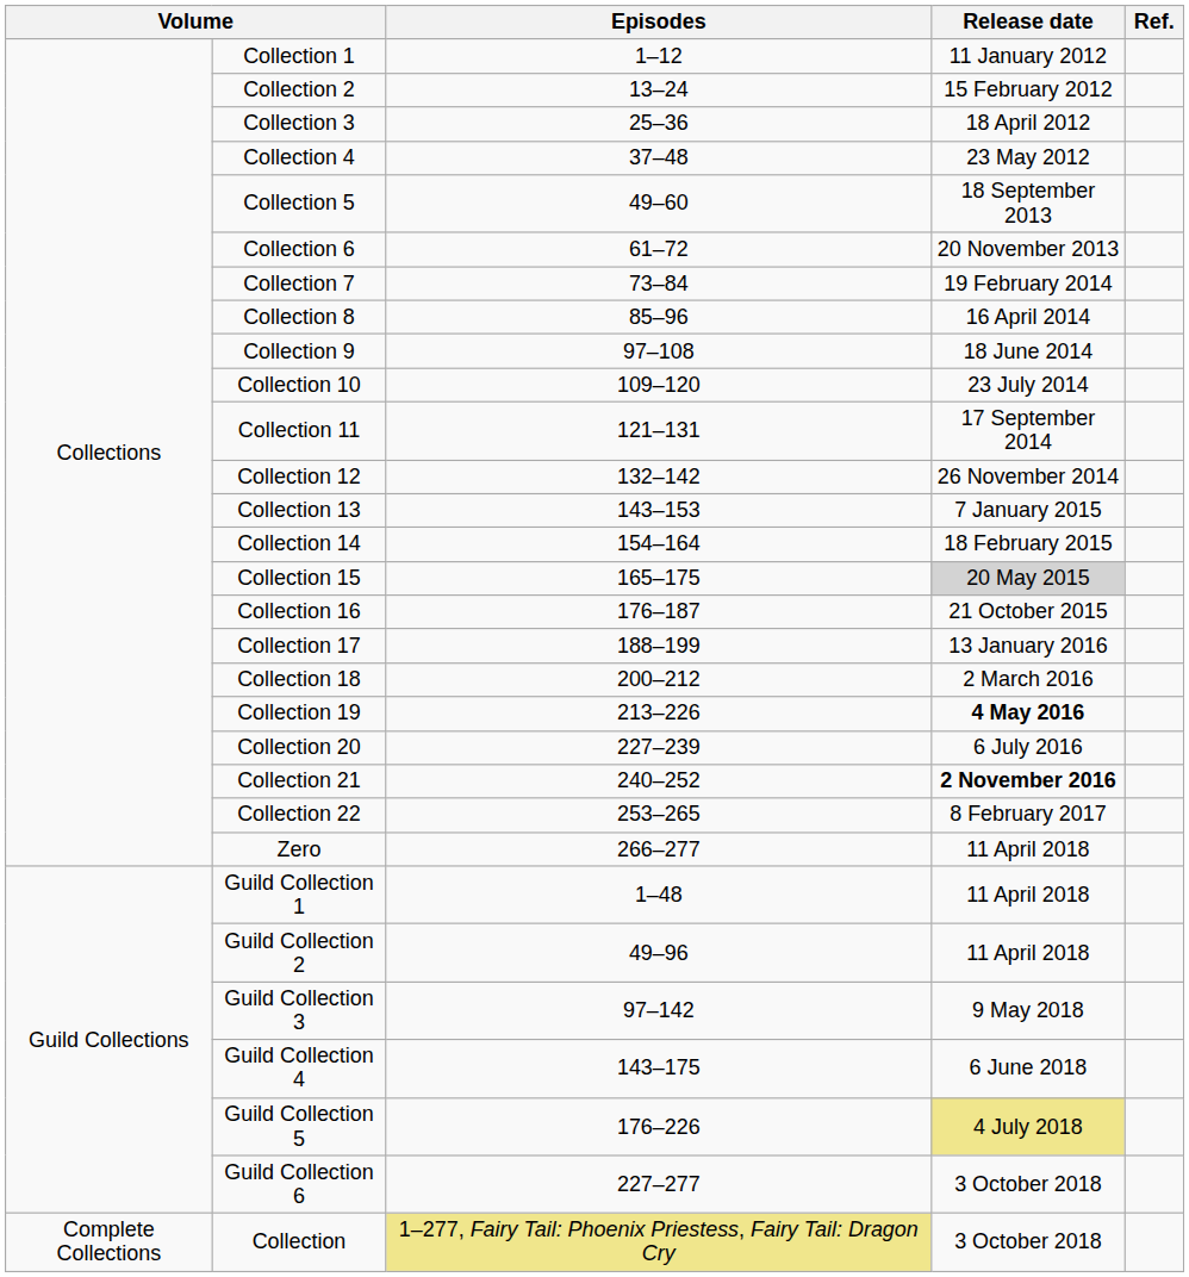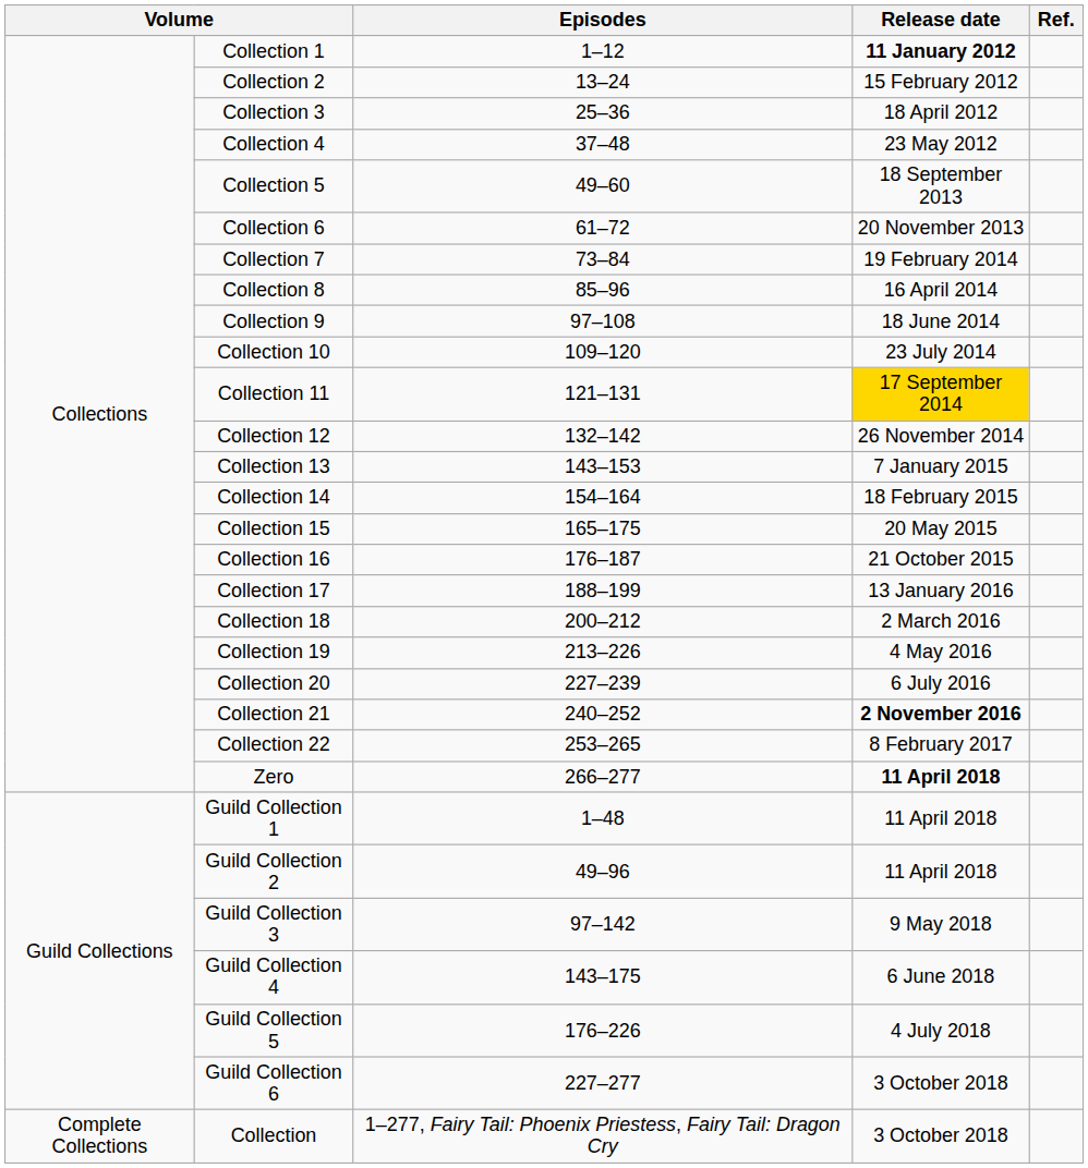Collection 1 | Release date: normal -> bold
Collection 11 | Release date: no background -> gold background
Collection 15 | Release date: lightgrey background -> no background
Collection 19 | Release date: bold -> normal
Zero | Release date: normal -> bold
Guild Collection 5 | Release date: khaki background -> no background
Collection | Episodes: khaki background -> no background
